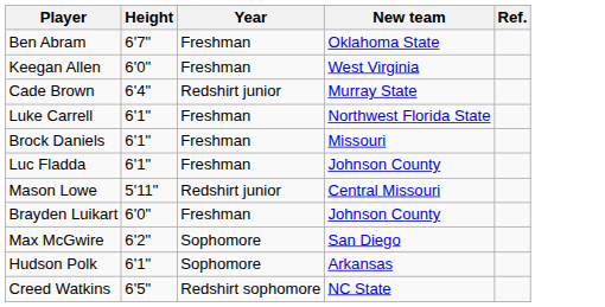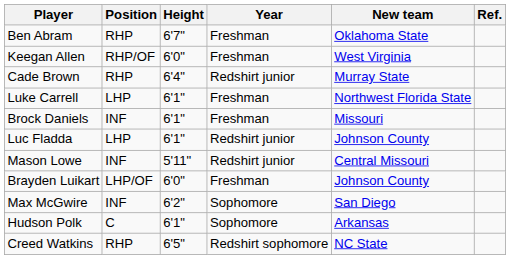+ column: Position | RHP | RHP/OF | RHP | LHP | INF | LHP | INF | LHP/OF | INF | C | RHP
Luc Fladda | Year: Freshman -> Redshirt junior
